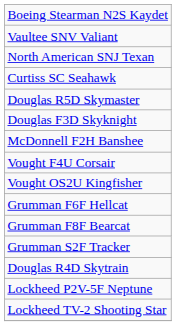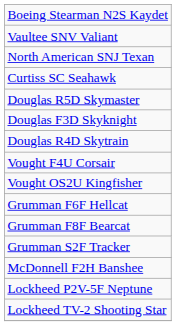row 7 | column 1: McDonnell F2H Banshee -> Douglas R4D Skytrain
row 13 | column 1: Douglas R4D Skytrain -> McDonnell F2H Banshee
